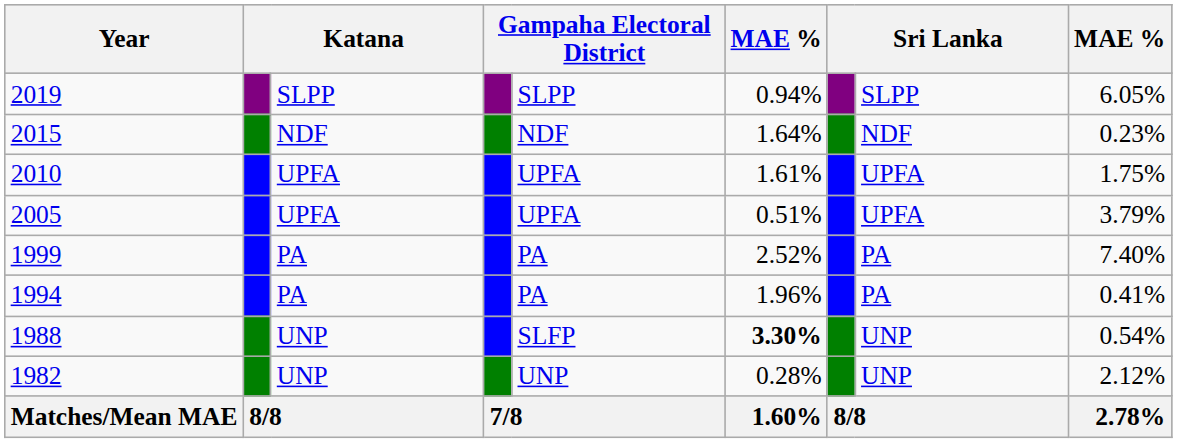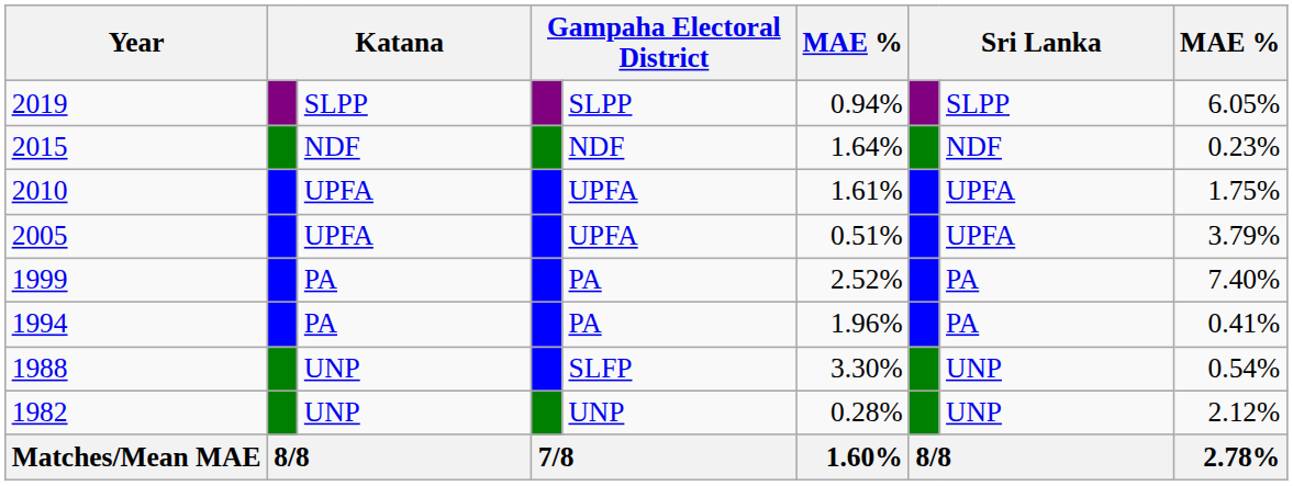1988 | column 6: bold -> normal
